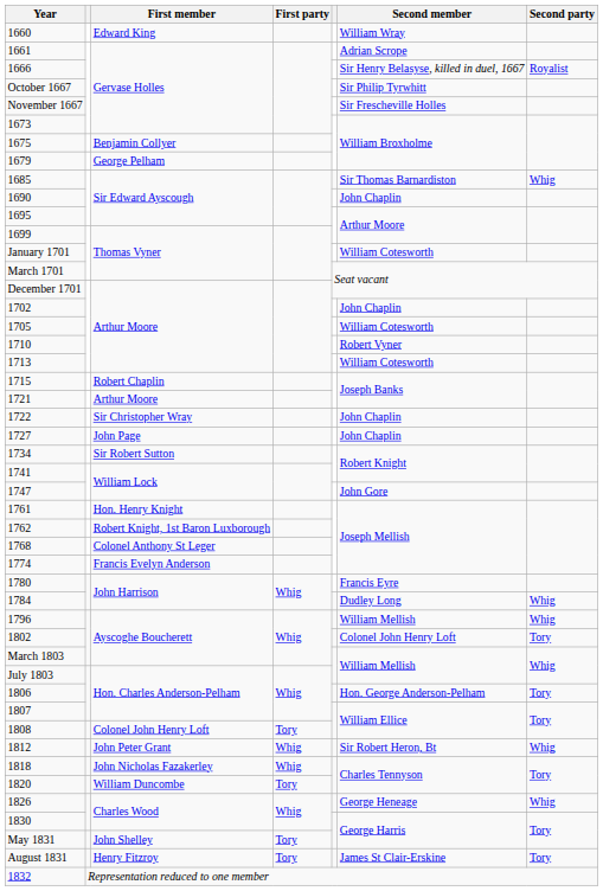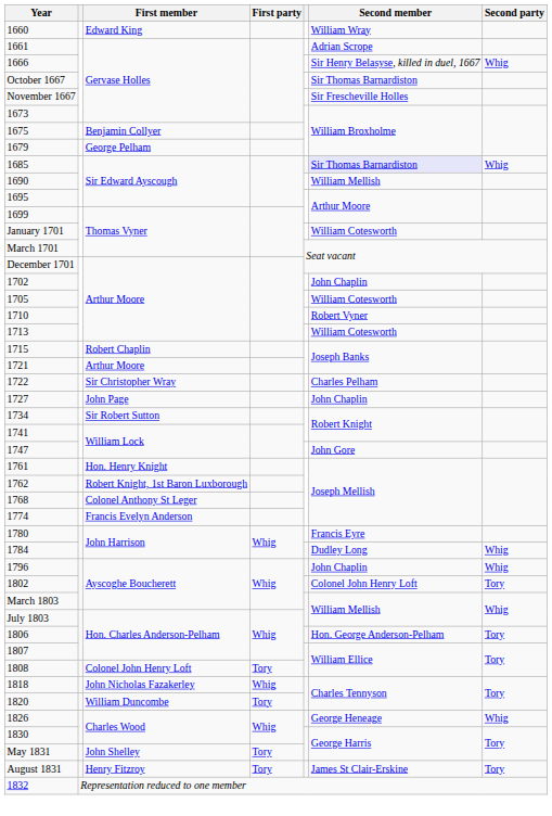1666 | Second party: Royalist -> Whig
October 1667 | Second member: Sir Philip Tyrwhitt -> Sir Thomas Barnardiston
1685 | Second member: no background -> lavender background
1690 | Second member: John Chaplin -> William Mellish
1722 | Second member: John Chaplin -> Charles Pelham
1796 | Second member: William Mellish -> John Chaplin
- row: 1812 | John Peter Grant | Whig | Sir Robert Heron, Bt | Whig
